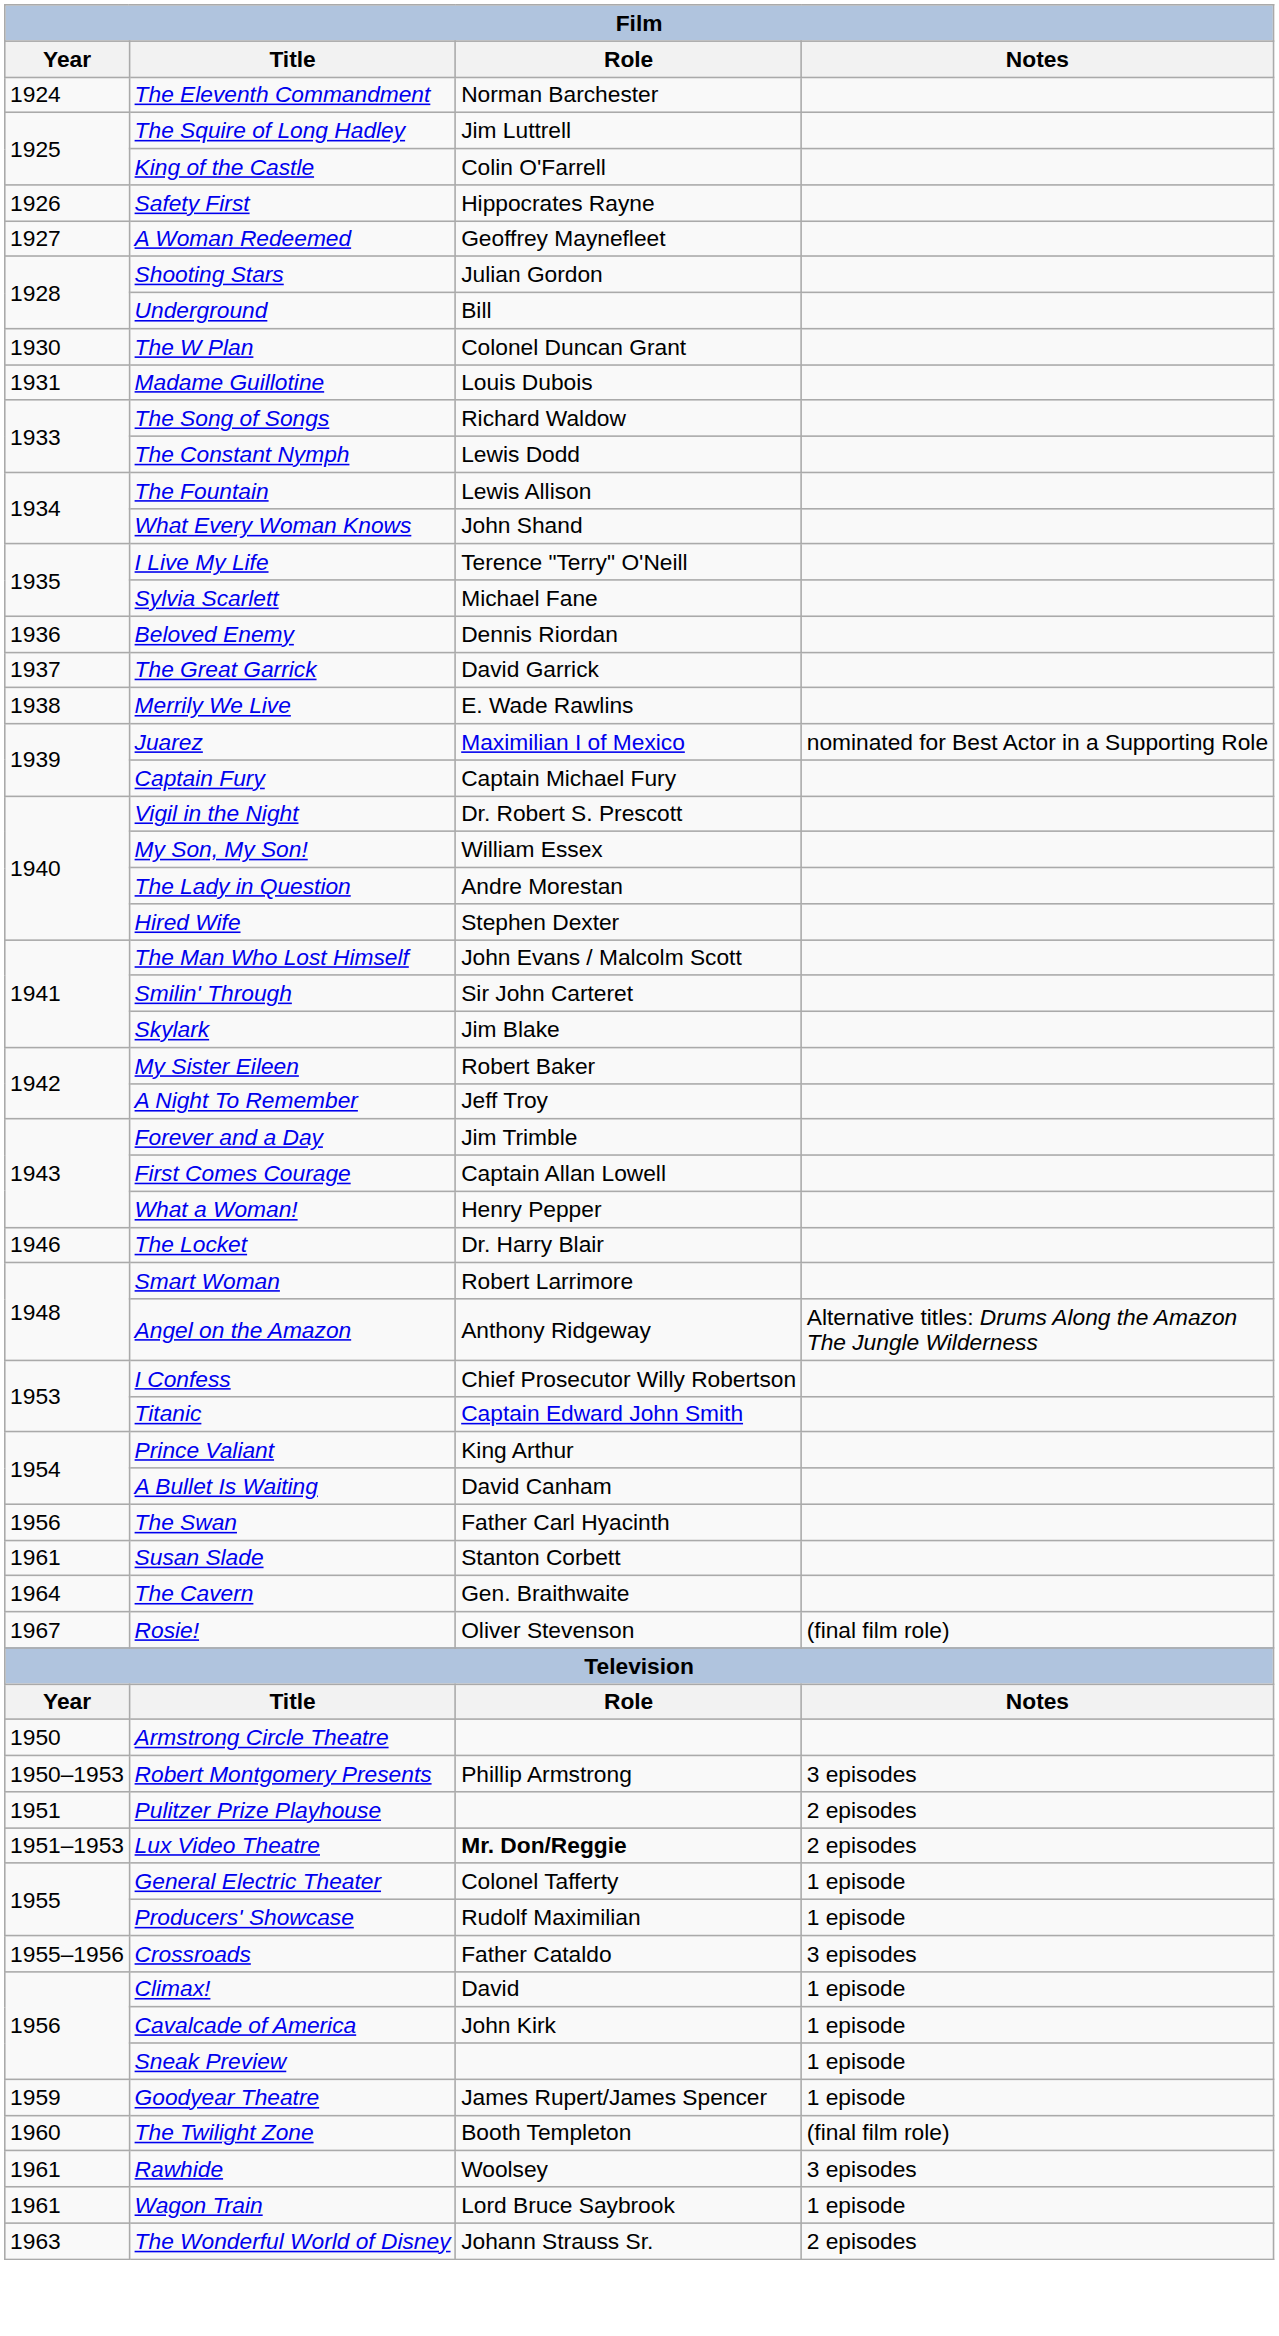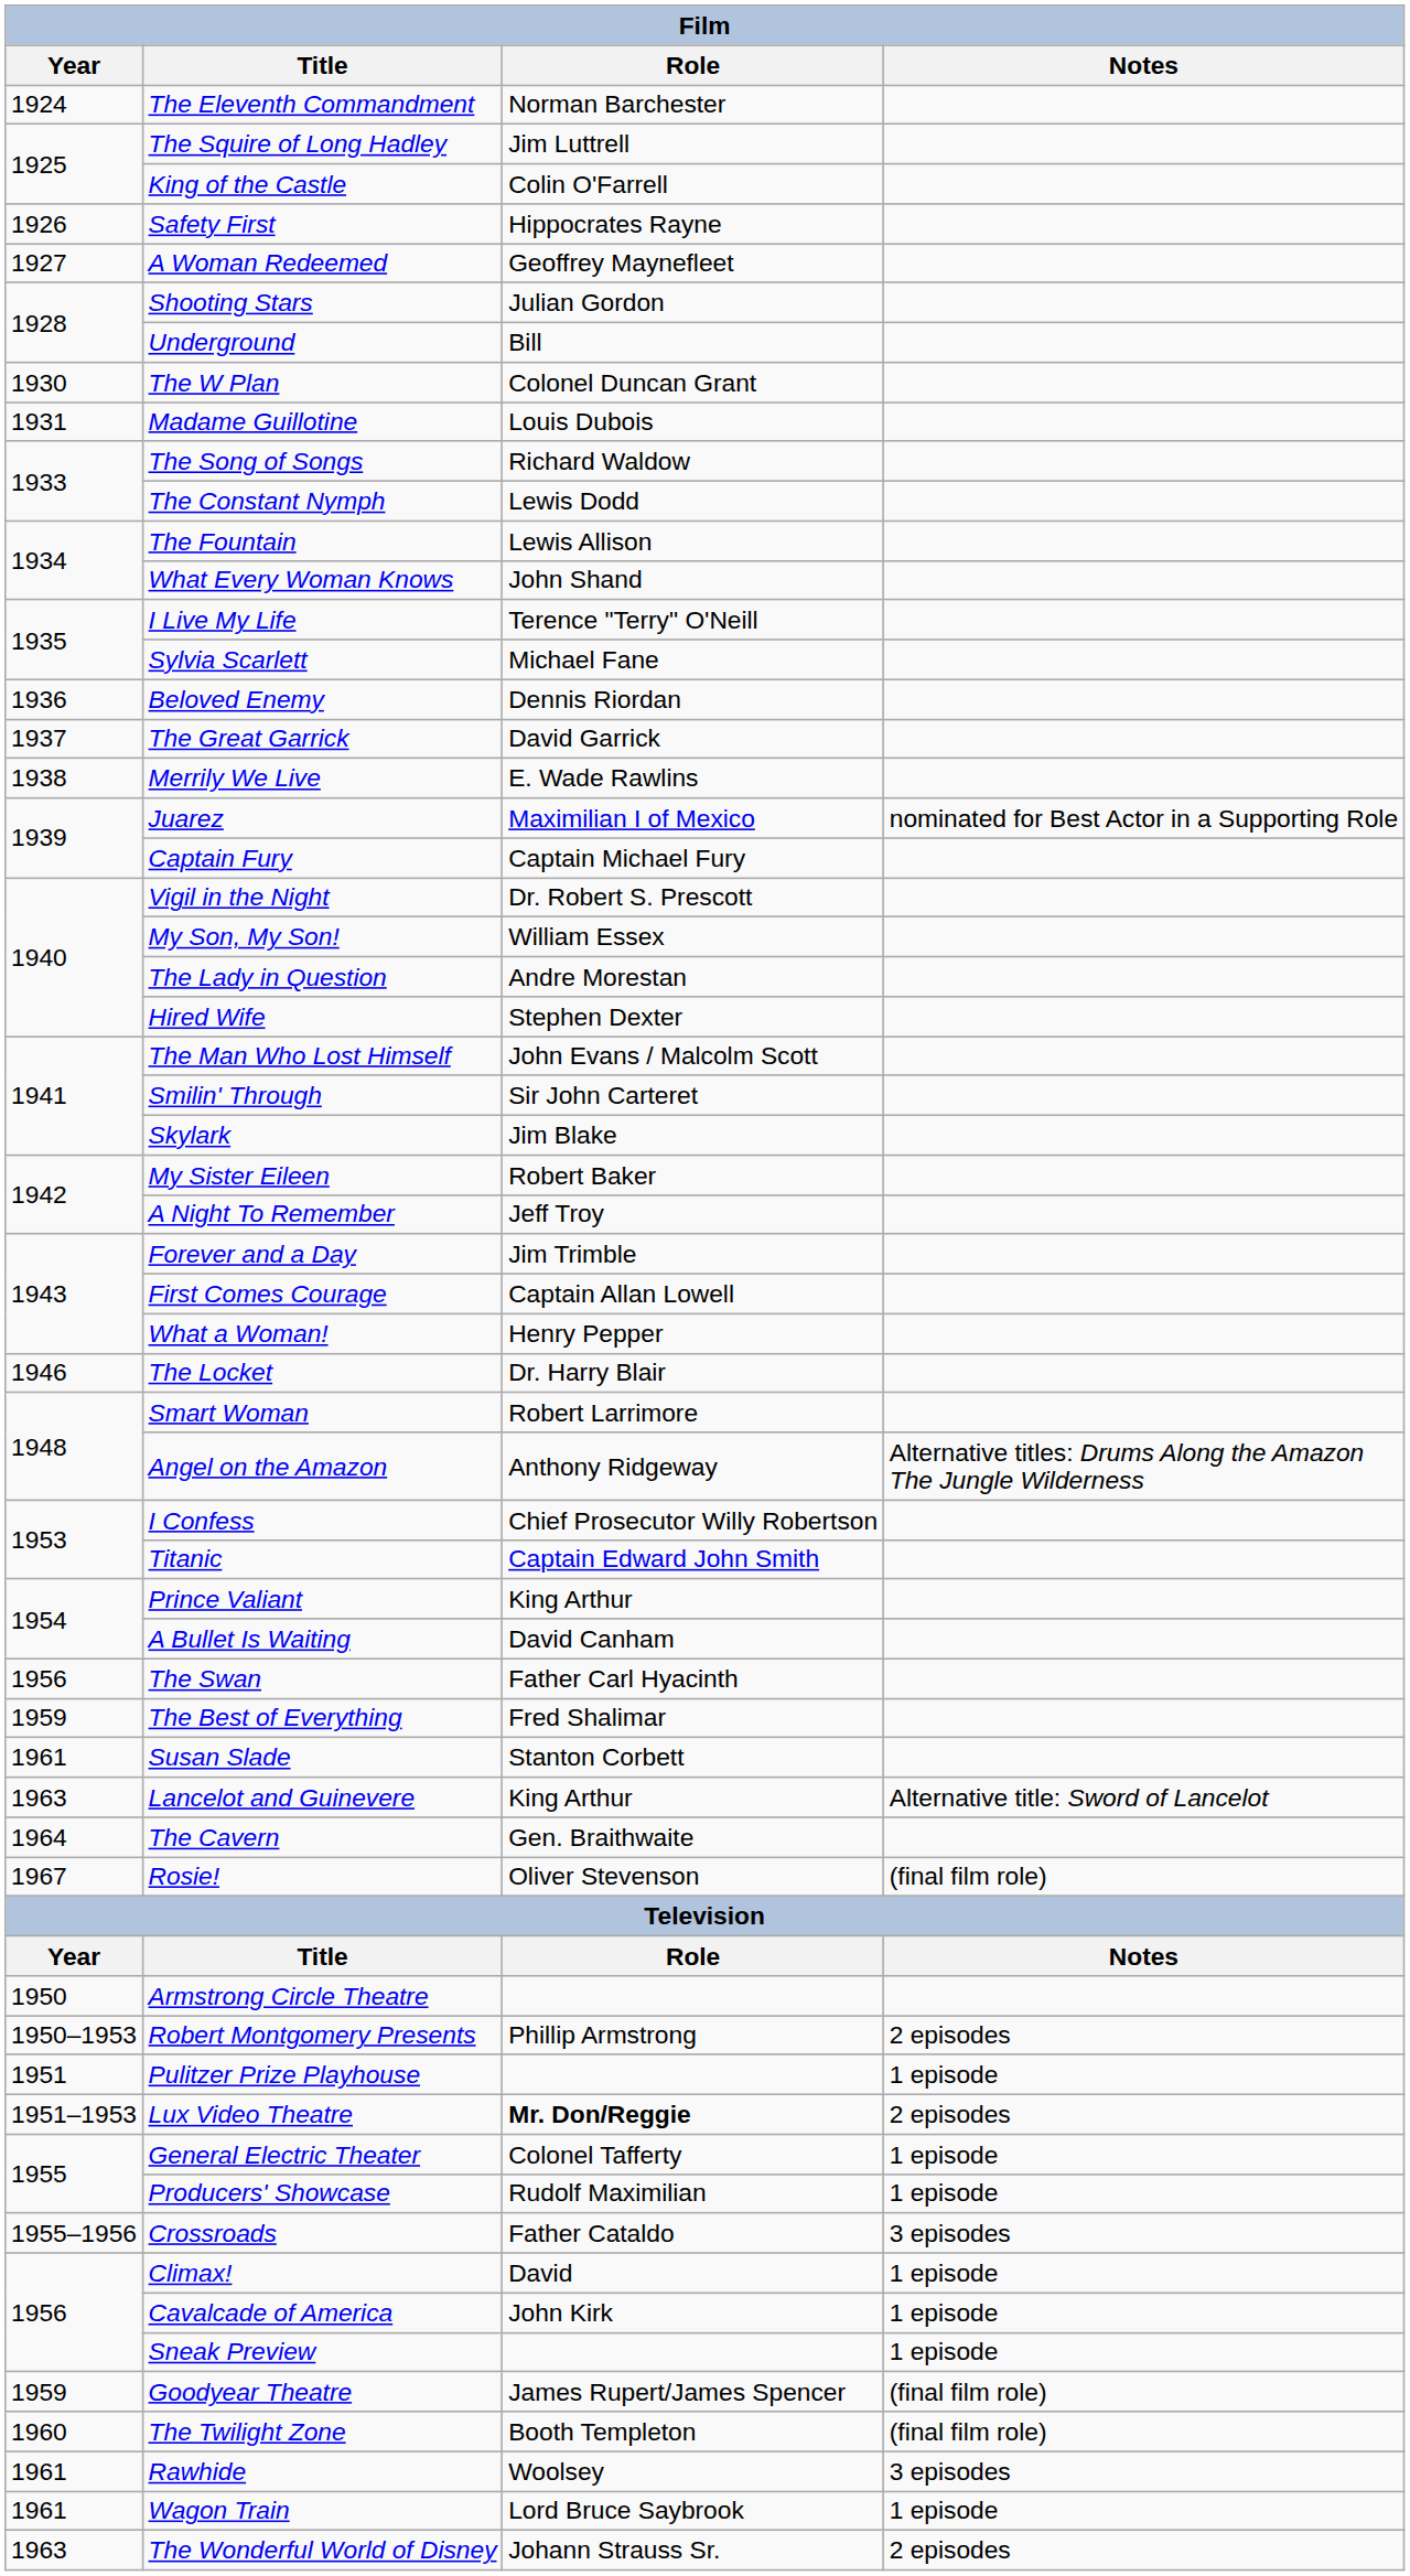+ row: 1959 | The Best of Everything | Fred Shalimar
+ row: 1963 | Lancelot and Guinevere | King Arthur | Alternative title: Sword of Lancelot
Robert Montgomery Presents | Notes: 3 episodes -> 2 episodes
Pulitzer Prize Playhouse | Notes: 2 episodes -> 1 episode
Goodyear Theatre | Notes: 1 episode -> (final film role)
